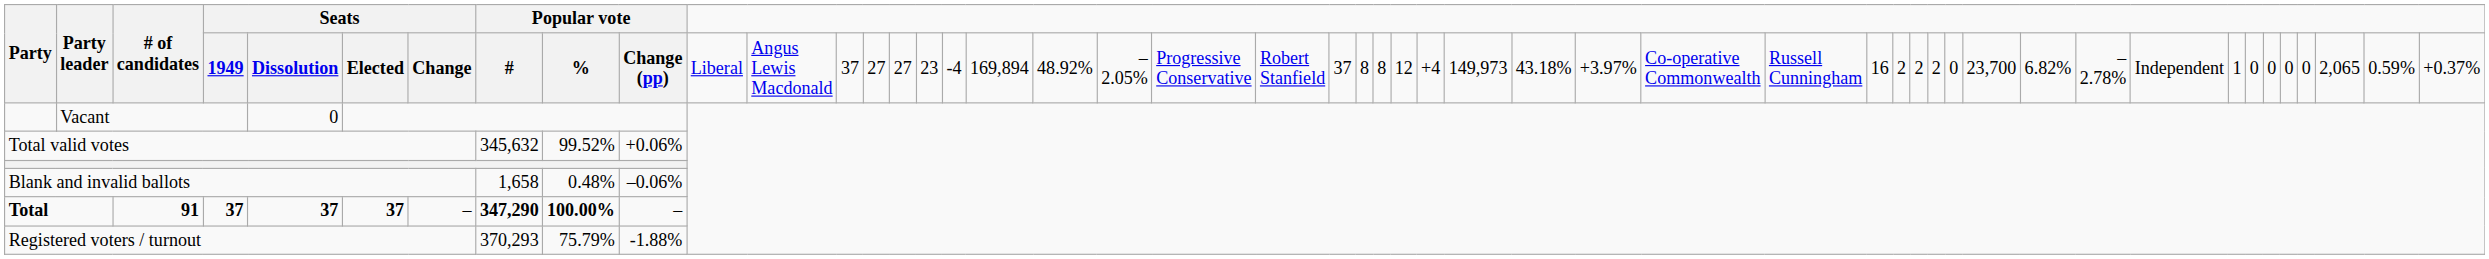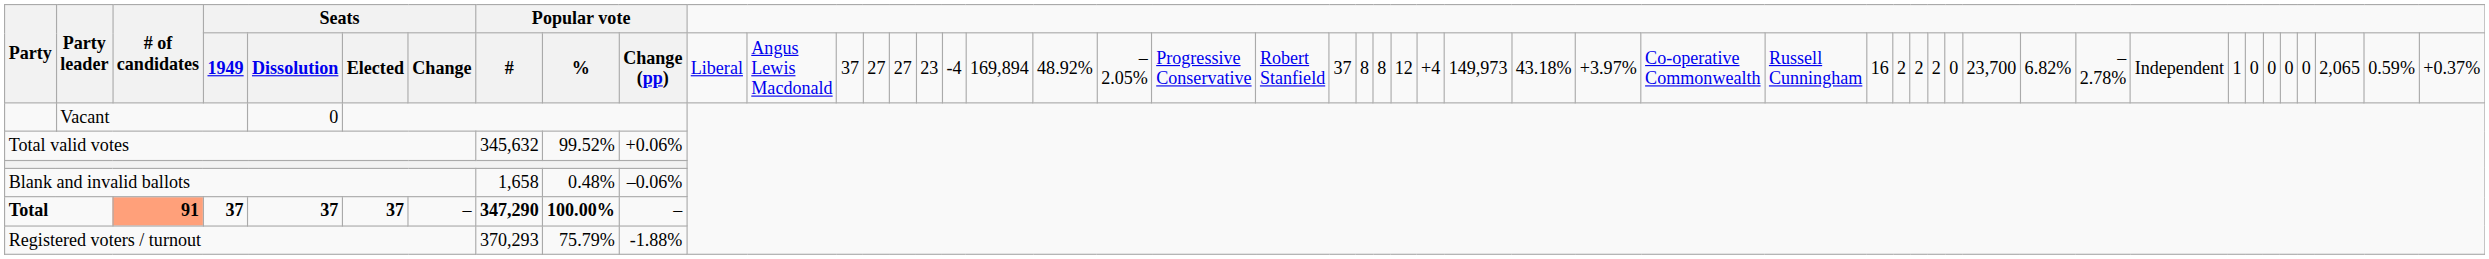Total | # of candidates: no background -> lightsalmon background
